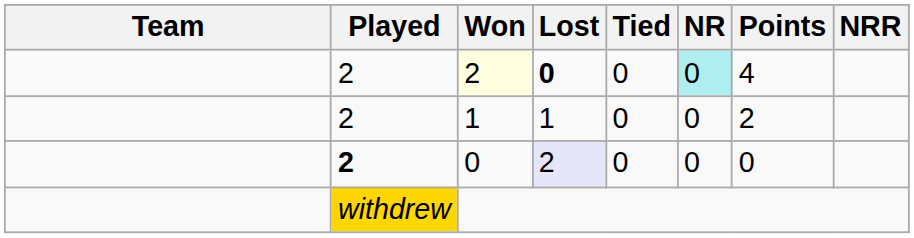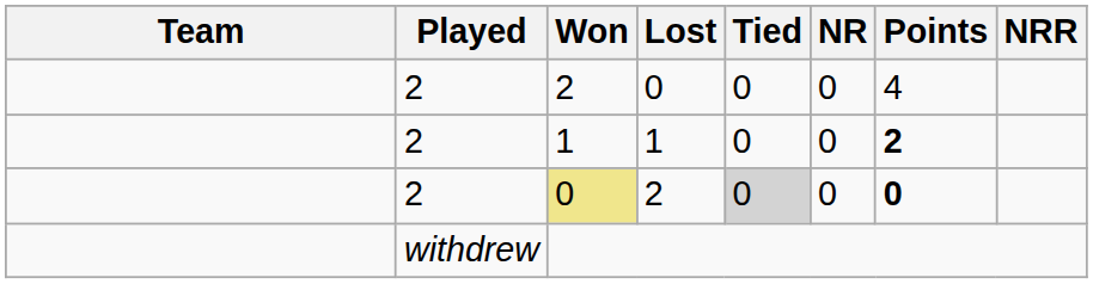row 2 | Won: lightyellow background -> no background
row 2 | Lost: bold -> normal
row 2 | NR: paleturquoise background -> no background
row 3 | Points: normal -> bold
row 4 | Played: bold -> normal
row 4 | Won: no background -> khaki background
row 4 | Lost: lavender background -> no background
row 4 | Tied: no background -> lightgrey background
row 4 | Points: normal -> bold
row 5 | Played: gold background -> no background
